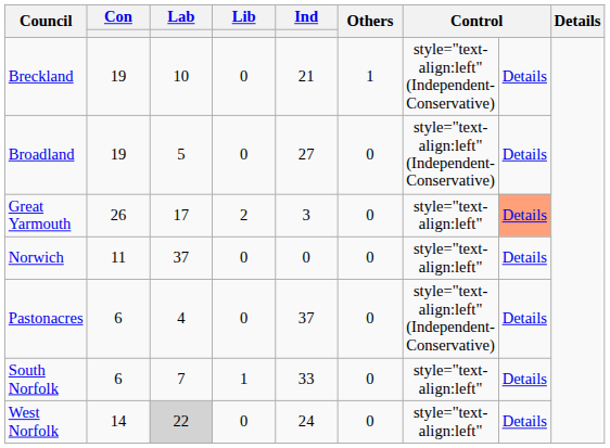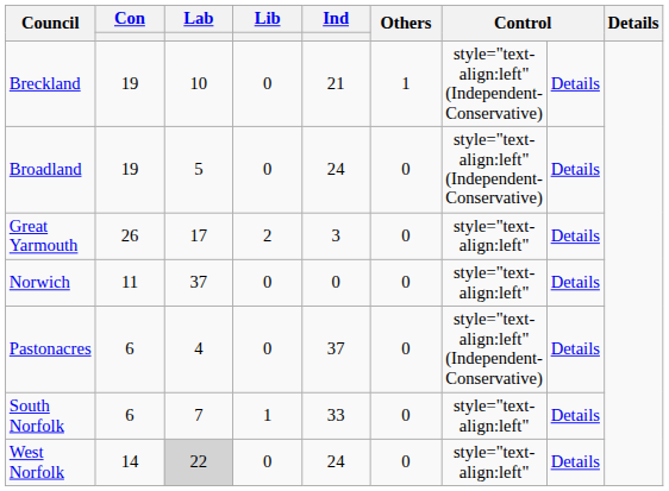Broadland | Ind: 27 -> 24
Great Yarmouth | column 8: lightsalmon background -> no background
